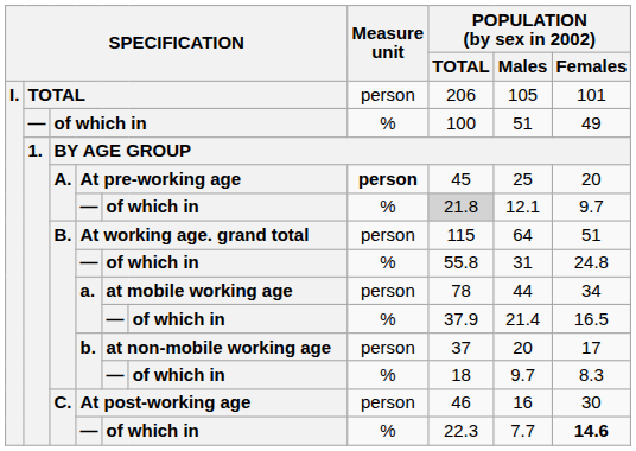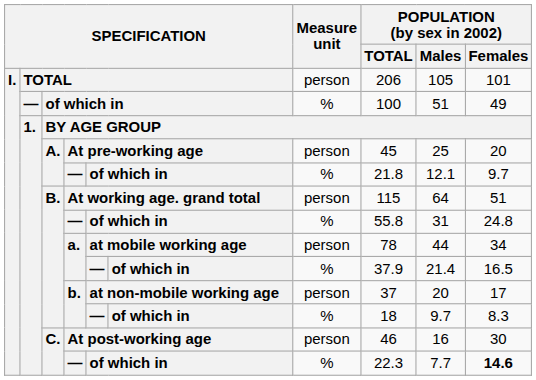At pre-working age | Measure unit: bold -> normal
A. / — | POPULATION (by sex in 2002) / TOTAL: lightgrey background -> no background
